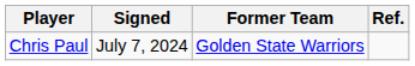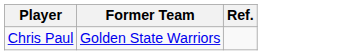- column: Signed | July 7, 2024
